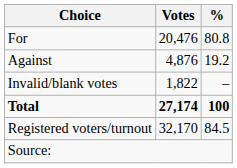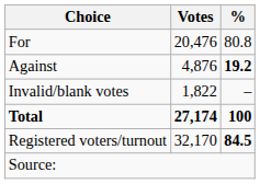Against | %: normal -> bold
Registered voters/turnout | %: normal -> bold
